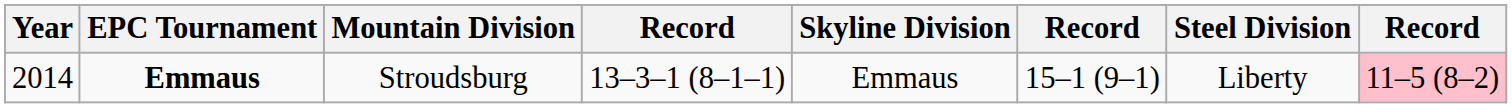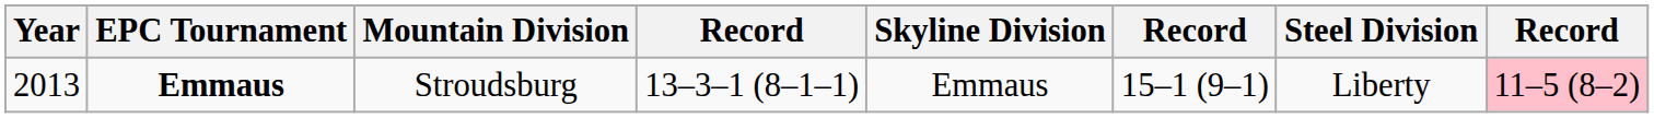row 2 | Year: 2014 -> 2013
